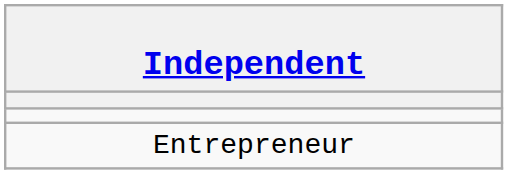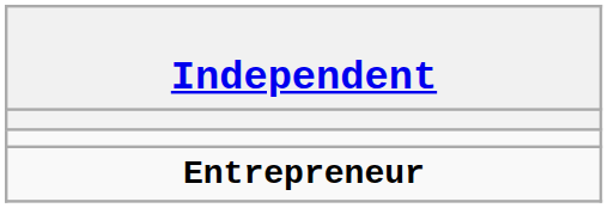Entrepreneur | column 1: normal -> bold
